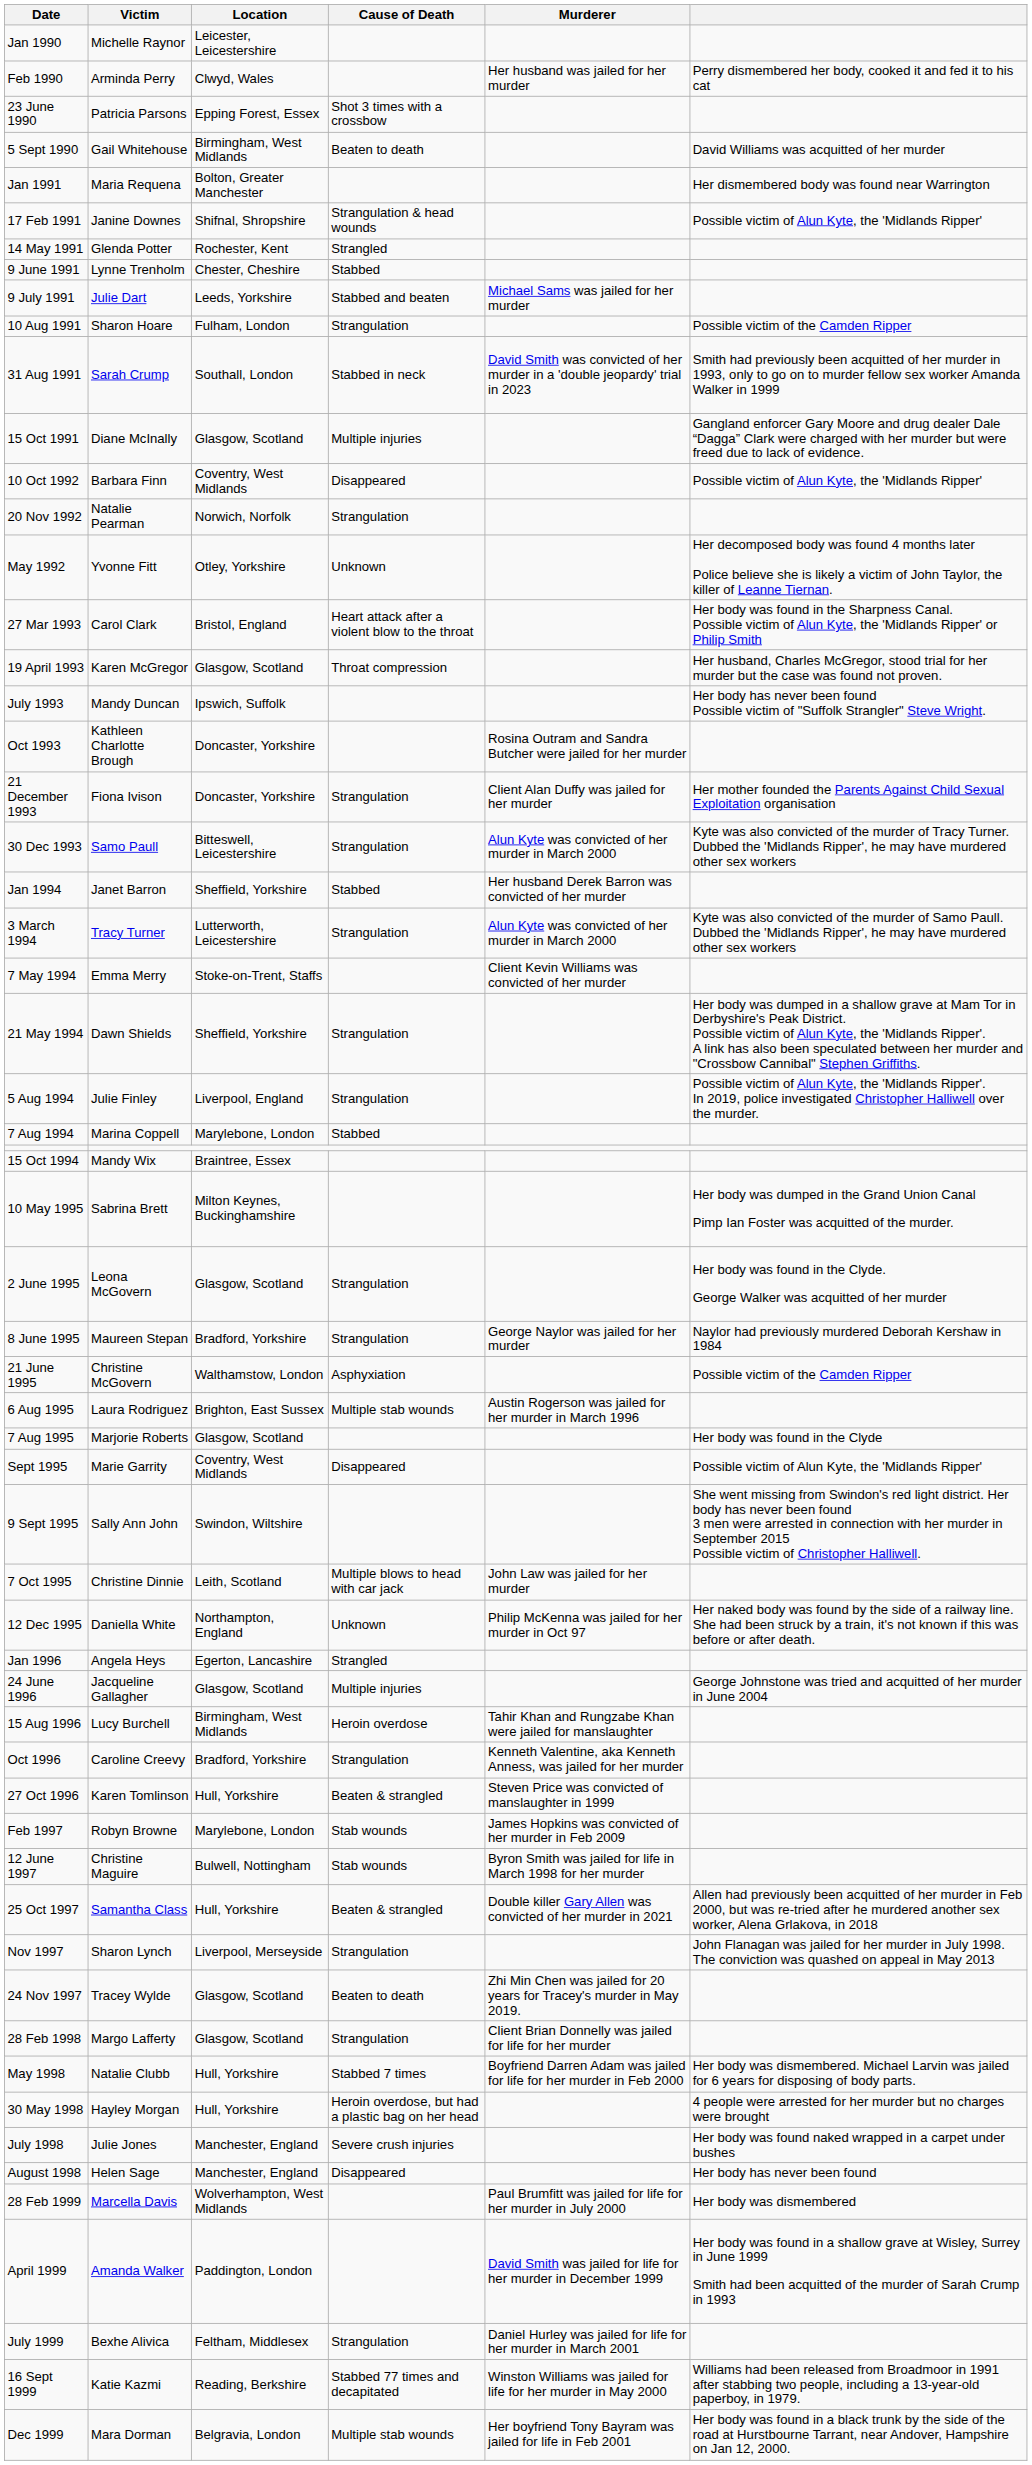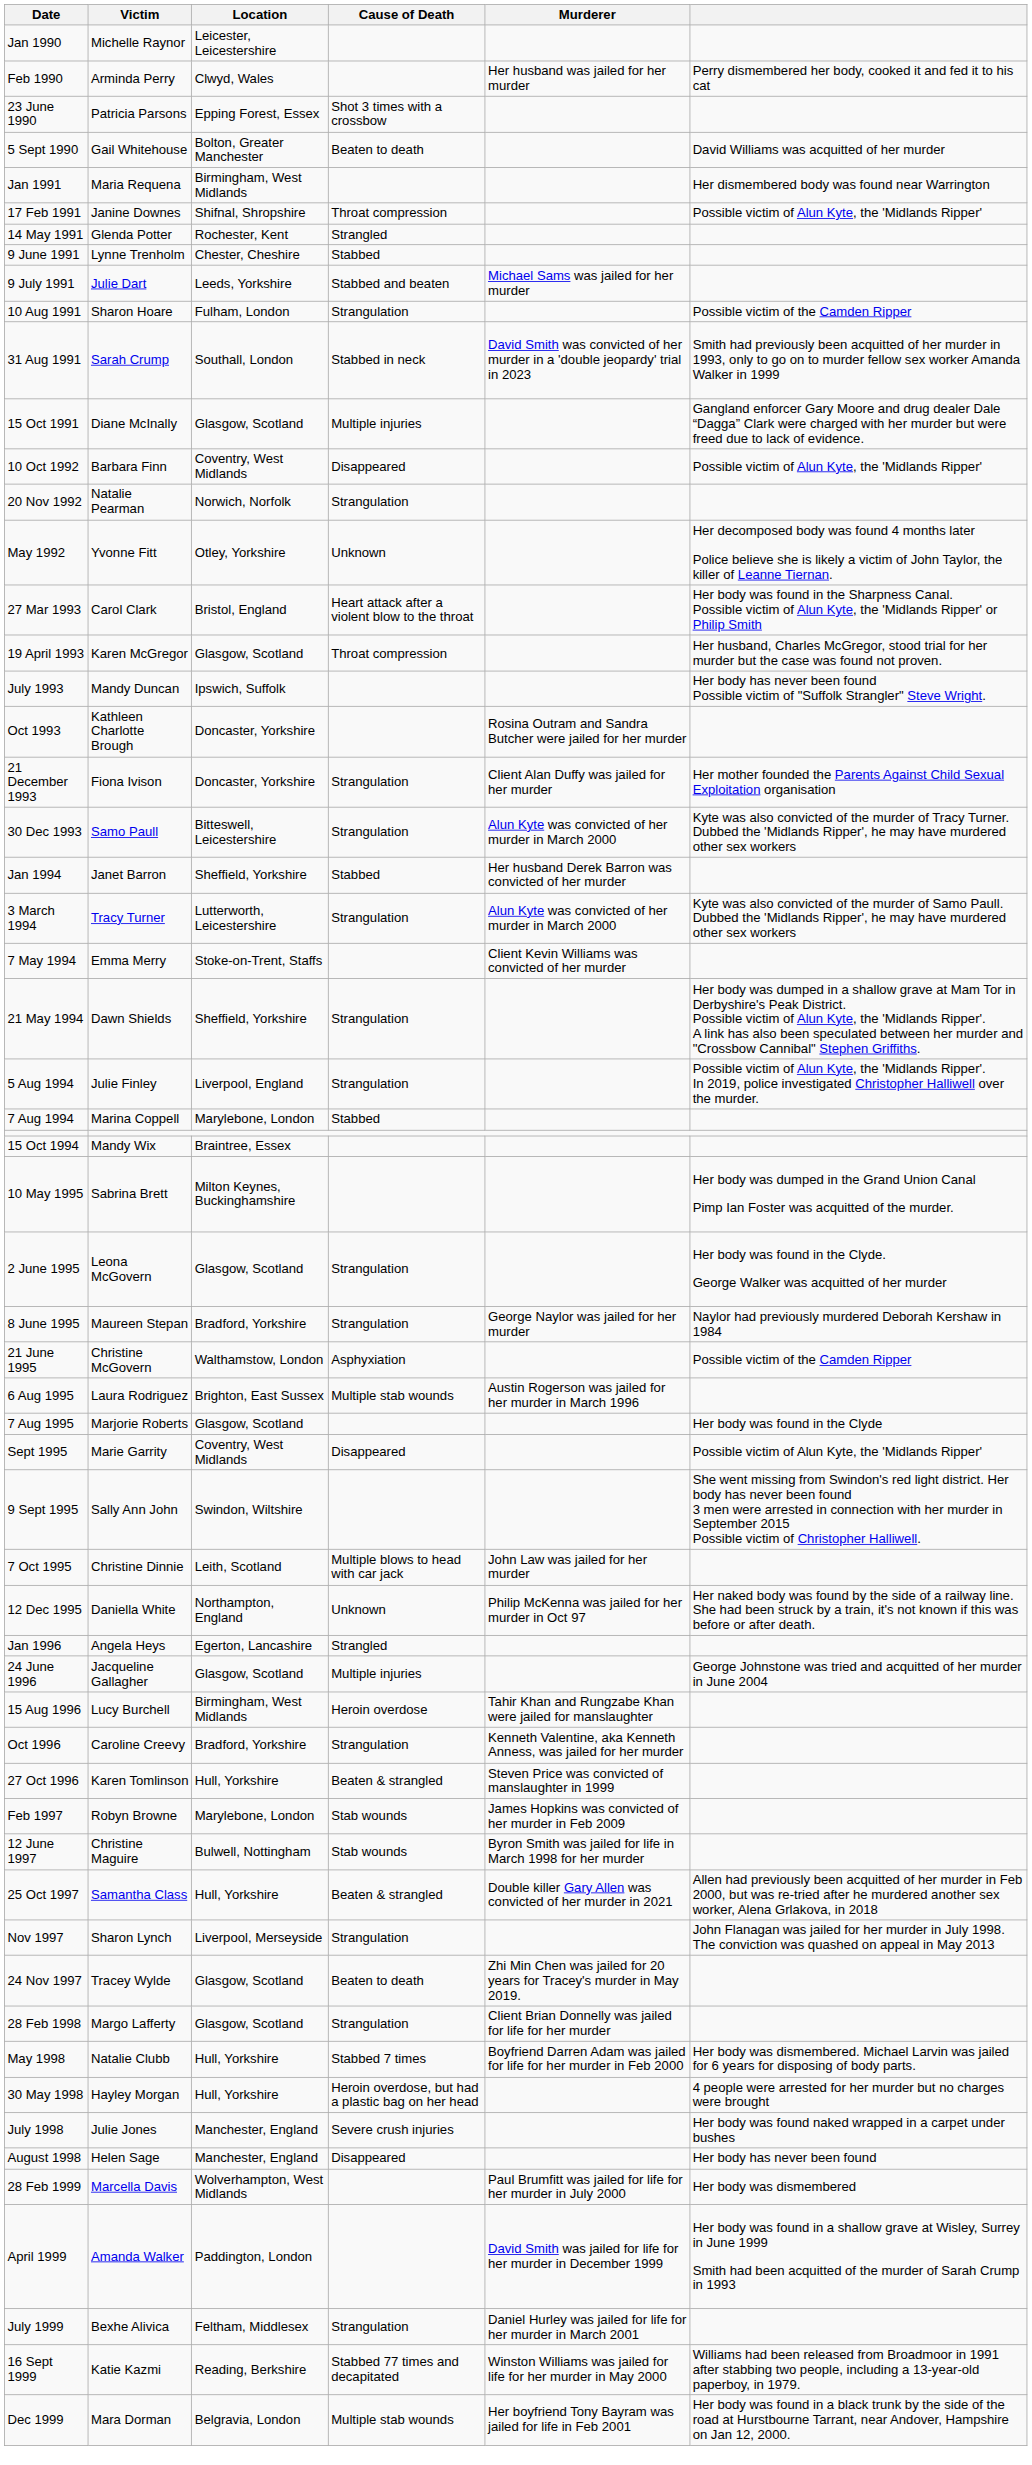5 Sept 1990 | Location: Birmingham, West Midlands -> Bolton, Greater Manchester
Jan 1991 | Location: Bolton, Greater Manchester -> Birmingham, West Midlands
17 Feb 1991 | Cause of Death: Strangulation & head wounds -> Throat compression
